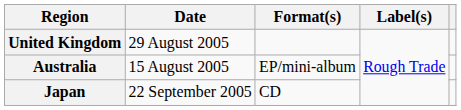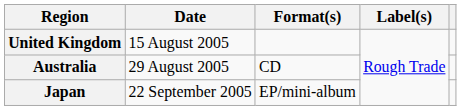United Kingdom | Date: 29 August 2005 -> 15 August 2005
Australia | Date: 15 August 2005 -> 29 August 2005
Australia | Format(s): EP/mini-album -> CD
Japan | Format(s): CD -> EP/mini-album
